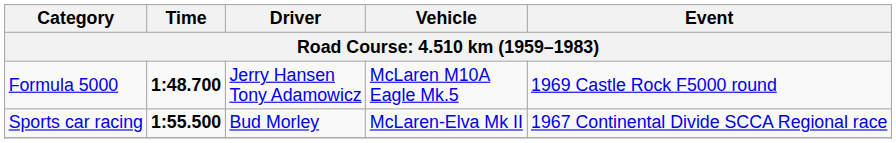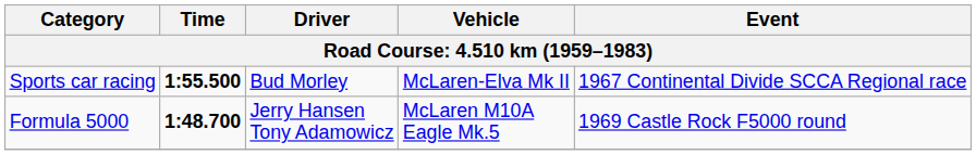rows swapped: Formula 5000 <-> Sports car racing
